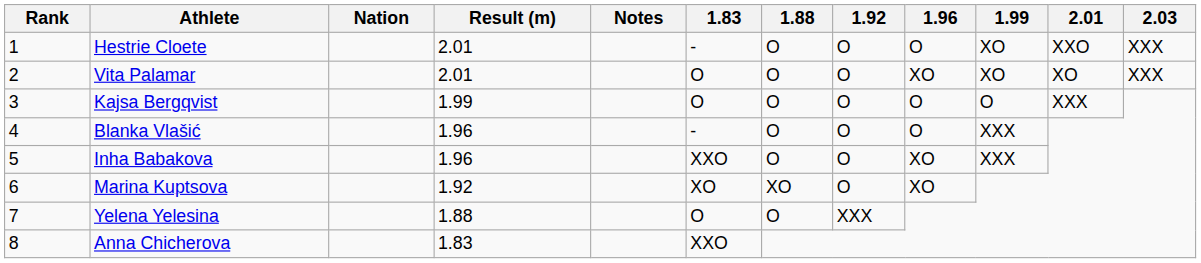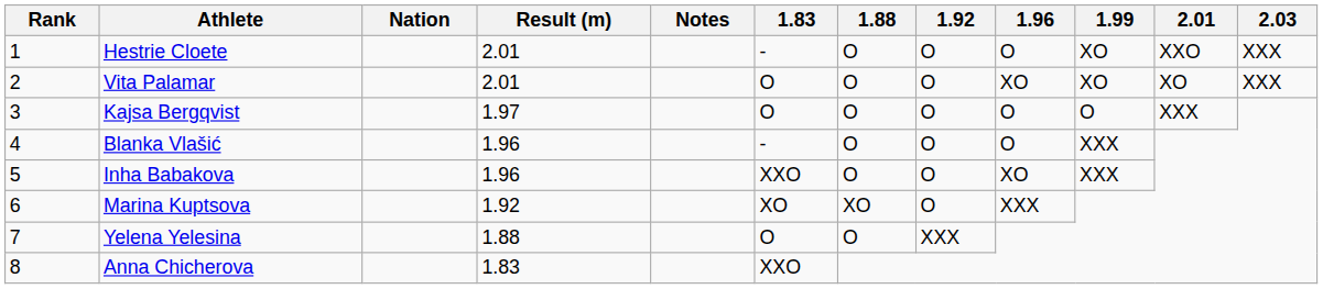Kajsa Bergqvist | Result (m): 1.99 -> 1.97
Marina Kuptsova | 1.96: XO -> XXX
